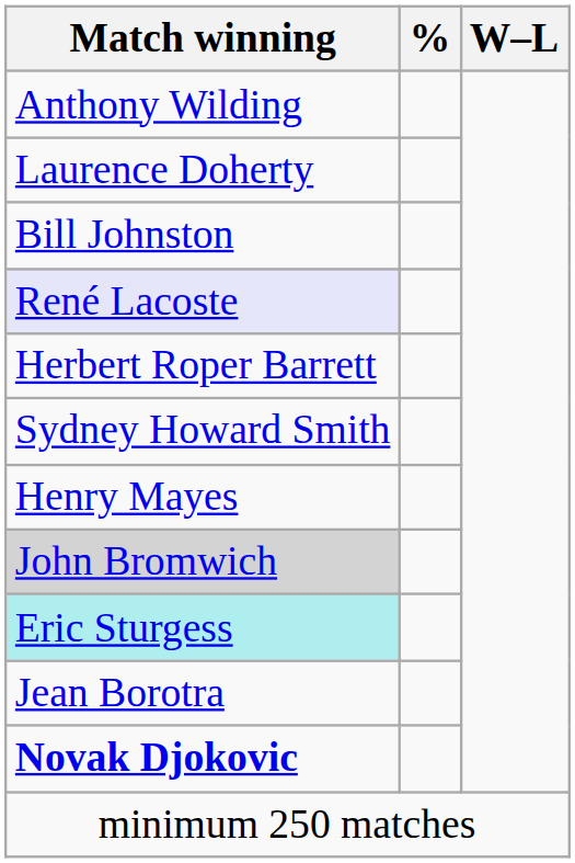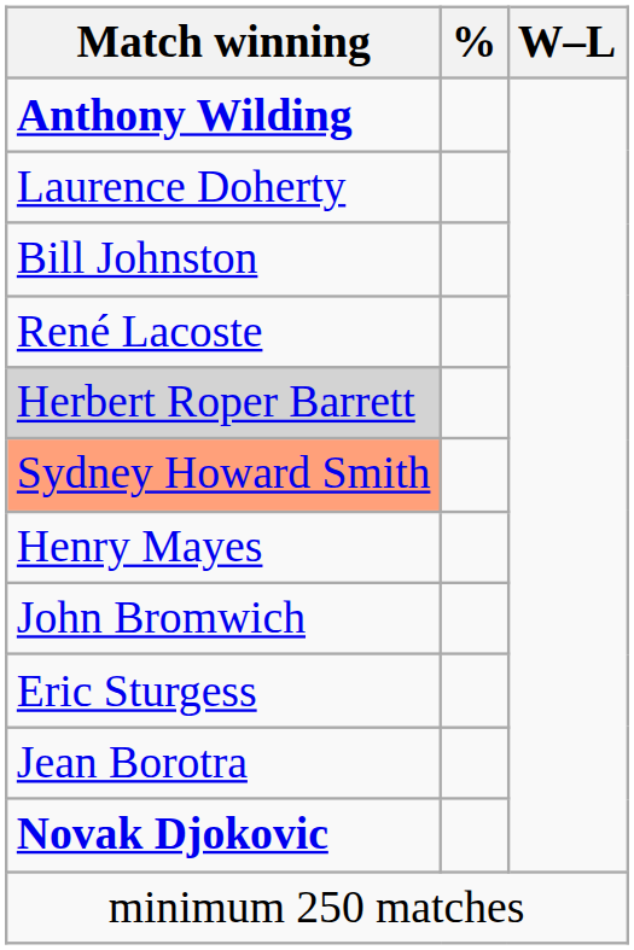Anthony Wilding | Match winning: normal -> bold
René Lacoste | Match winning: lavender background -> no background
Herbert Roper Barrett | Match winning: no background -> lightgrey background
Sydney Howard Smith | Match winning: no background -> lightsalmon background
John Bromwich | Match winning: lightgrey background -> no background
Eric Sturgess | Match winning: paleturquoise background -> no background
